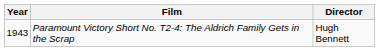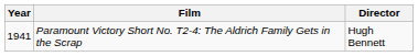row 2 | Year: 1943 -> 1941
